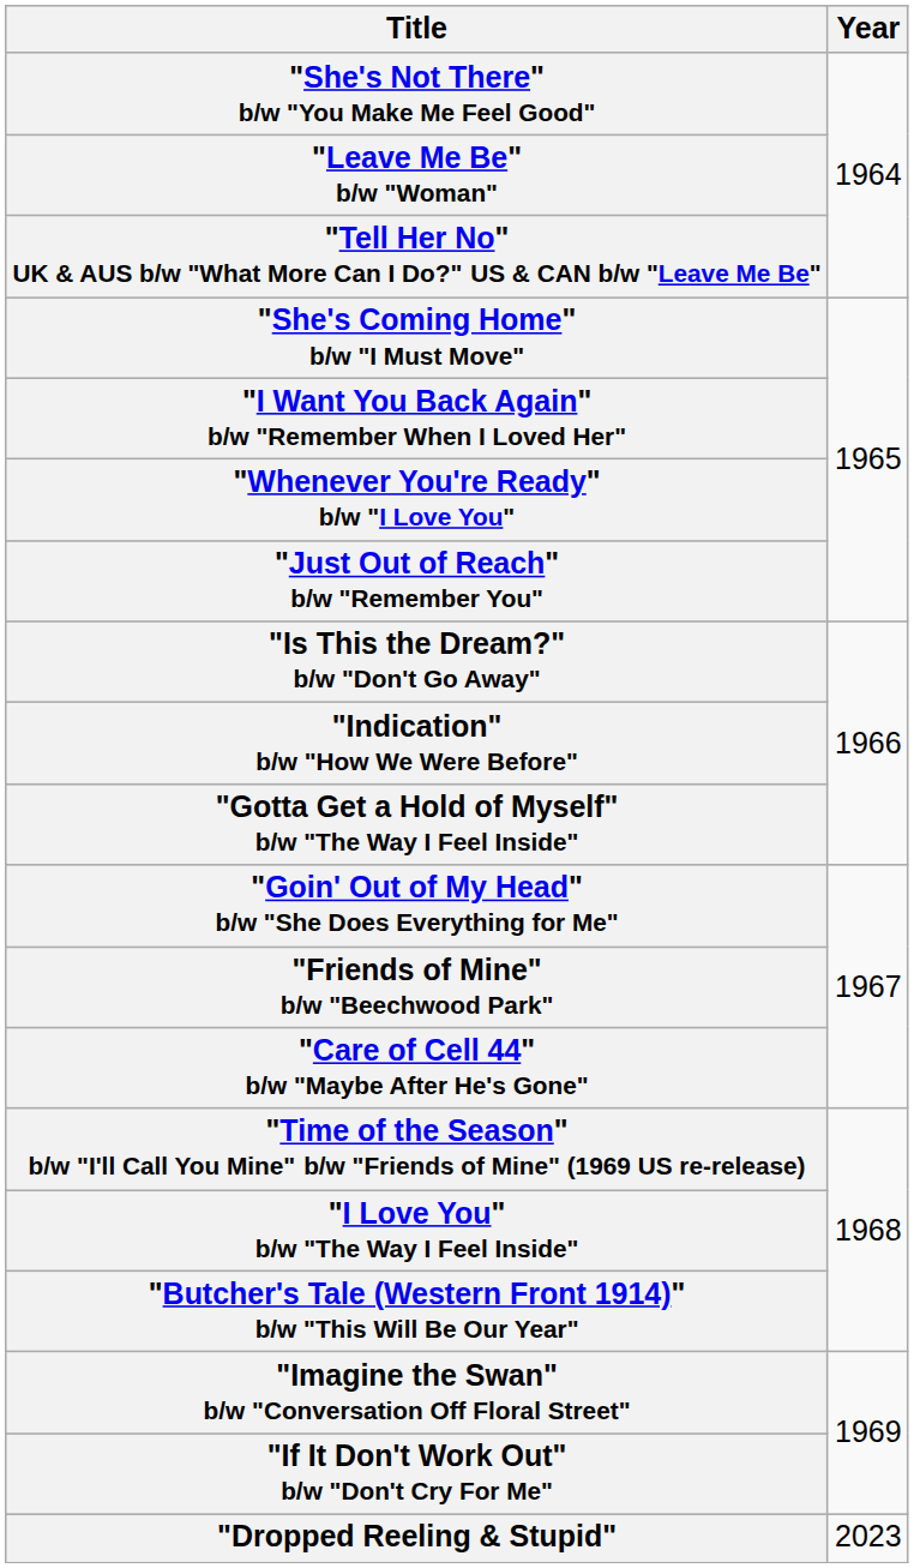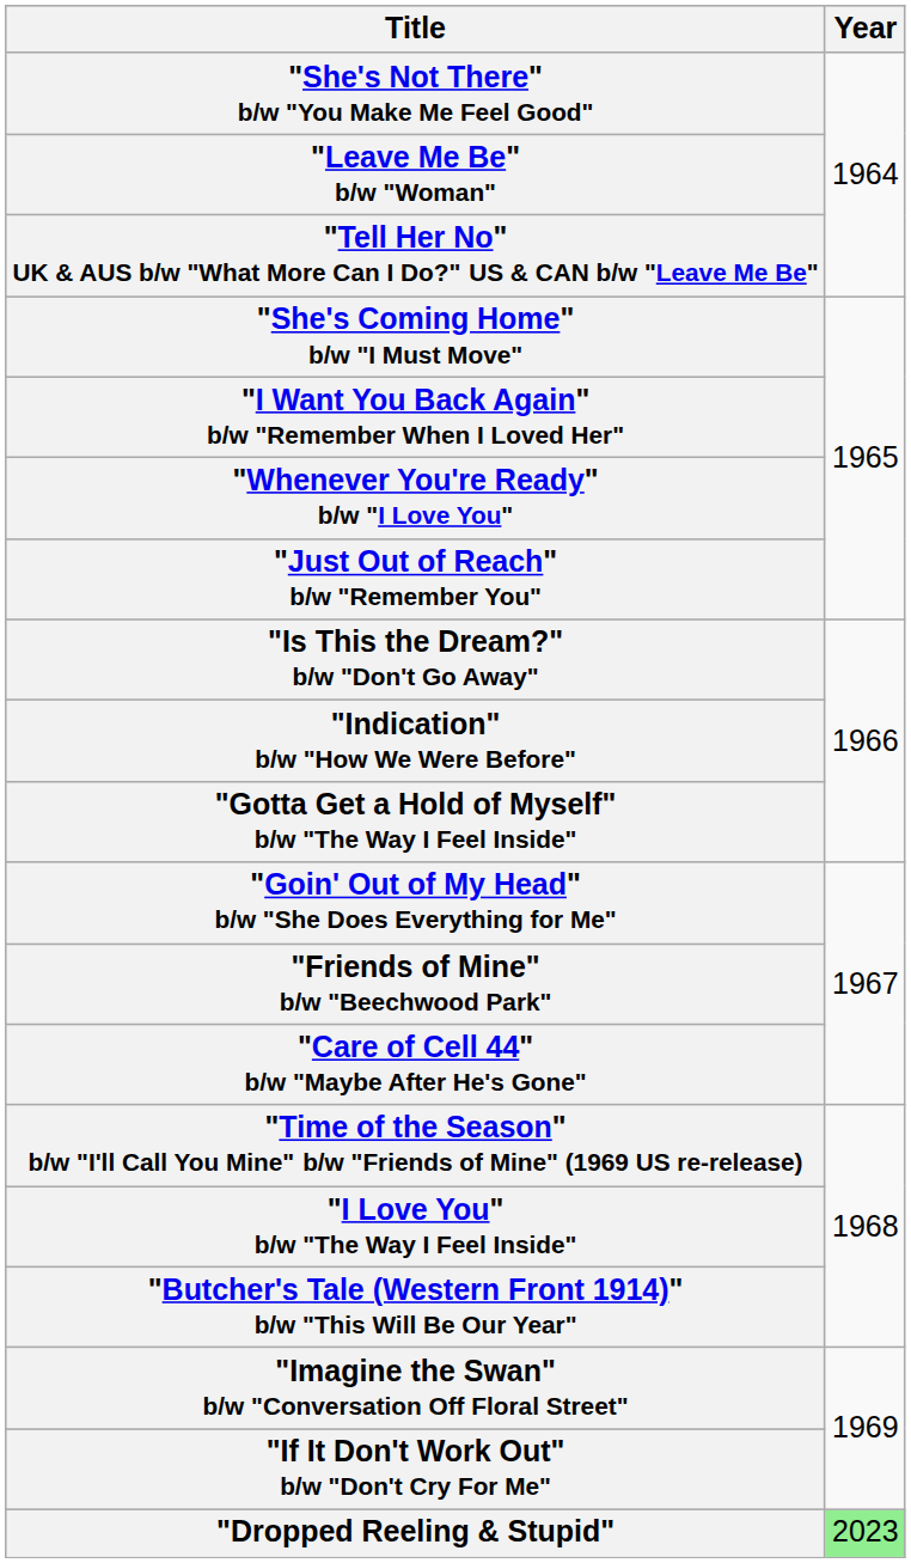"Dropped Reeling & Stupid" | Year: no background -> lightgreen background
